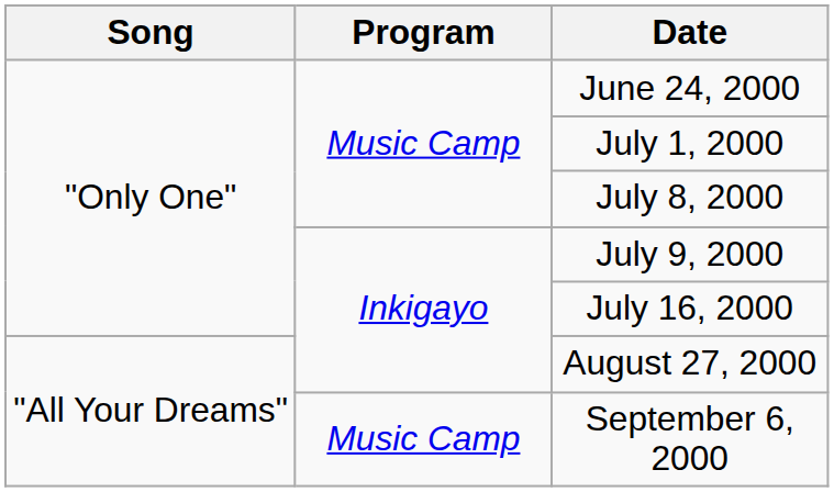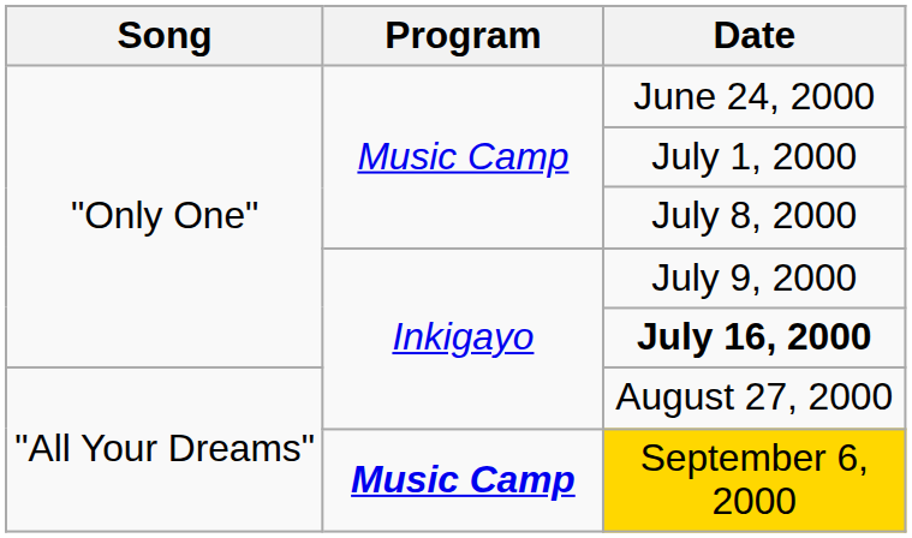July 16, 2000 | Date: normal -> bold
September 6, 2000 | Program: normal -> bold
September 6, 2000 | Date: no background -> gold background
